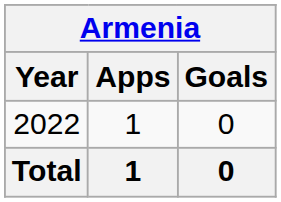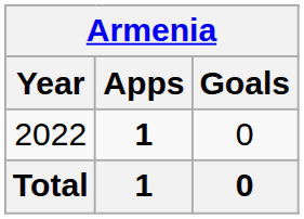2022 | Apps: normal -> bold
